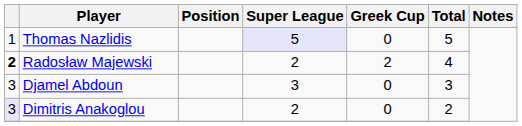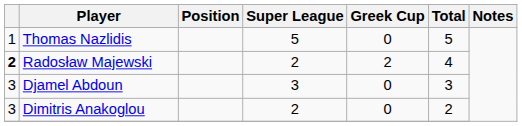Thomas Nazlidis | Super League: lavender background -> no background
Dimitris Anakoglou | column 1: lavender background -> no background
